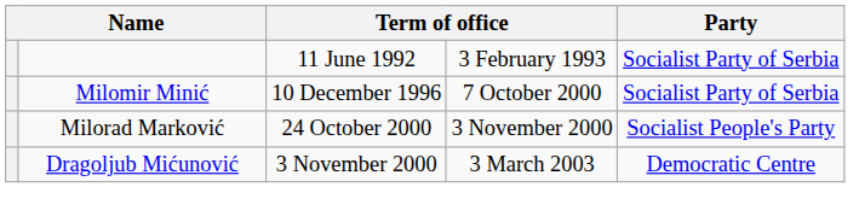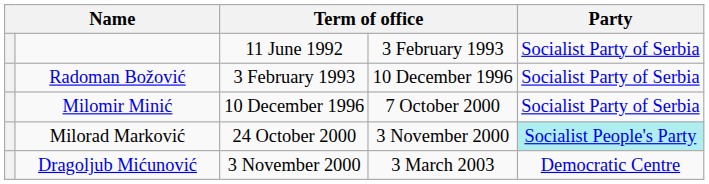+ row: Radoman Božović | 3 February 1993 | 10 December 1996 | Socialist Party of Serbia
Milorad Marković | Party: no background -> paleturquoise background
